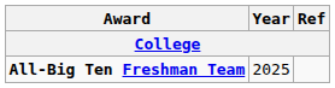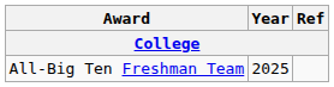row 3 | Award: bold -> normal
